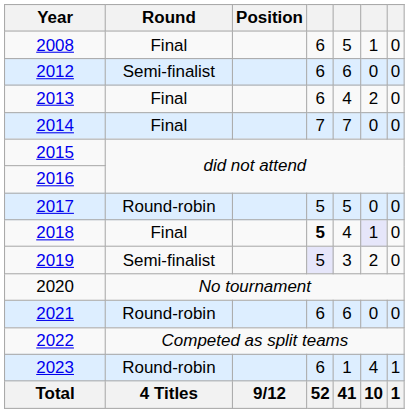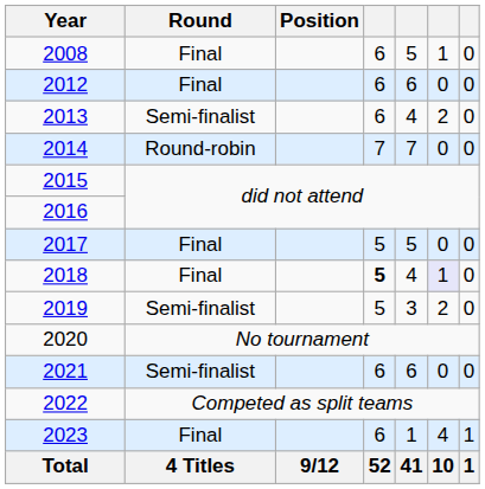2012 | Round: Semi-finalist -> Final
2013 | Round: Final -> Semi-finalist
2014 | Round: Final -> Round-robin
2017 | Round: Round-robin -> Final
2019 | column 4: lavender background -> no background
2021 | Round: Round-robin -> Semi-finalist
2023 | Round: Round-robin -> Final
